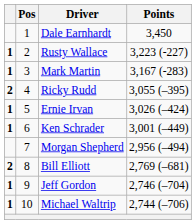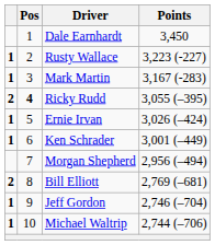Ricky Rudd | Pos: normal -> bold
